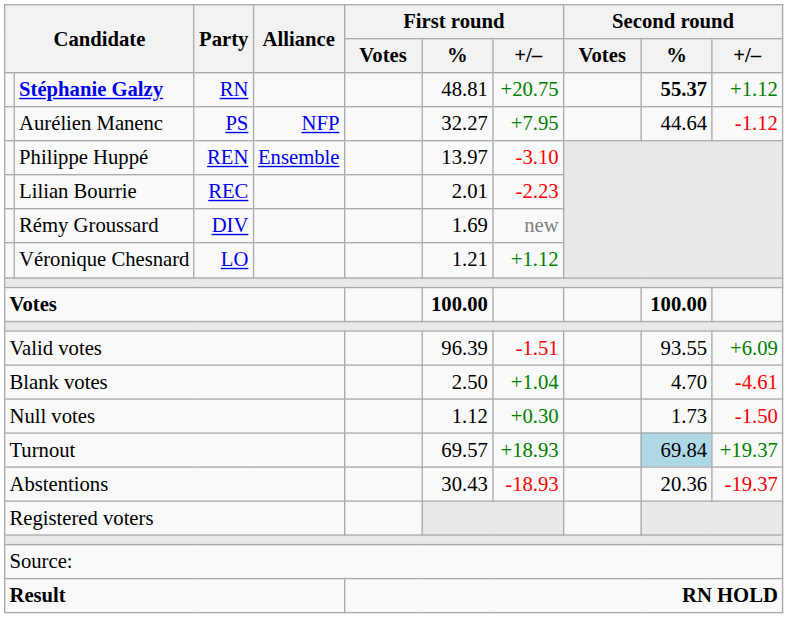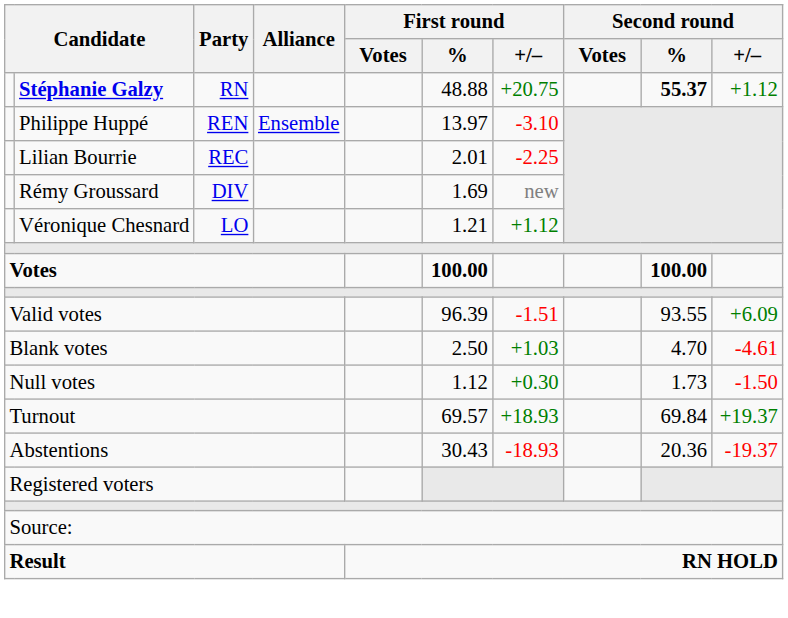Stéphanie Galzy | First round / %: 48.81 -> 48.88
- row: Aurélien Manenc | PS | NFP | 32.27 | +7.95 | 44.64 | -1.12
Lilian Bourrie | First round / +/–: -2.23 -> -2.25
Blank votes | First round / +/–: +1.04 -> +1.03
Turnout | Second round / %: lightblue background -> no background
